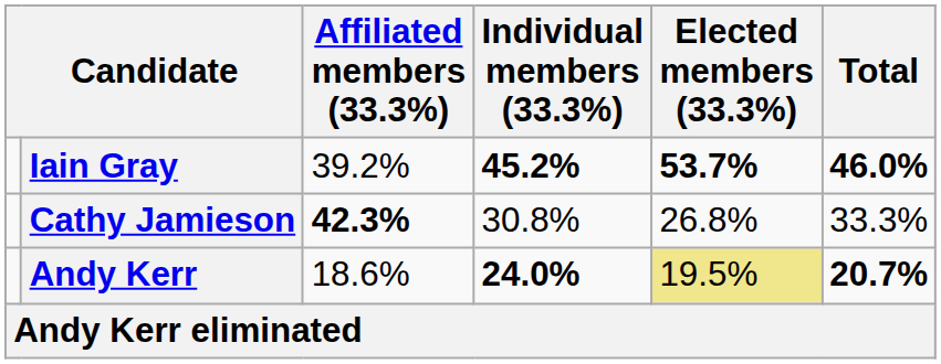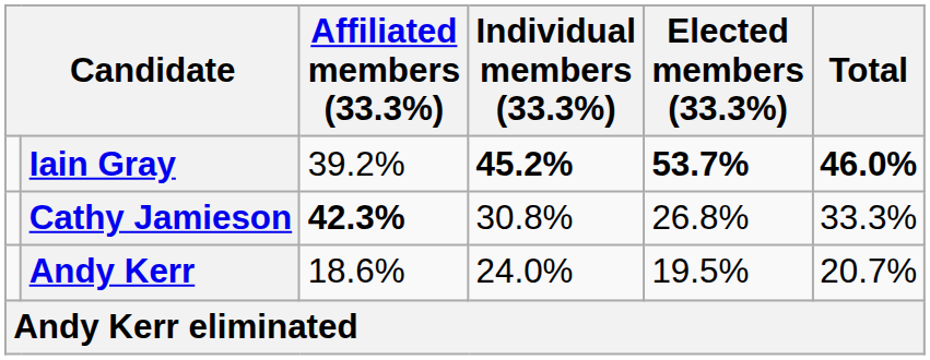Andy Kerr | Individual members (33.3%): bold -> normal
Andy Kerr | Elected members (33.3%): khaki background -> no background
Andy Kerr | Total: bold -> normal
